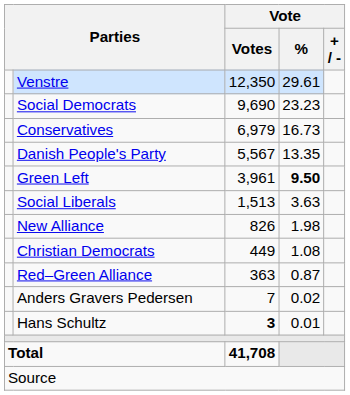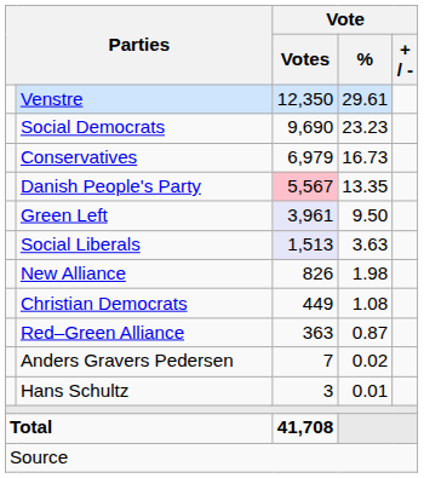Danish People's Party | Vote / Votes: no background -> pink background
Green Left | Vote / Votes: no background -> lavender background
Green Left | Vote / %: bold -> normal
Social Liberals | Vote / Votes: no background -> lavender background
Hans Schultz | Vote / Votes: bold -> normal
